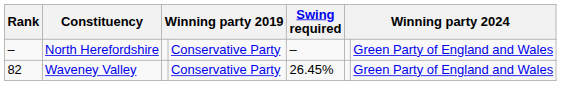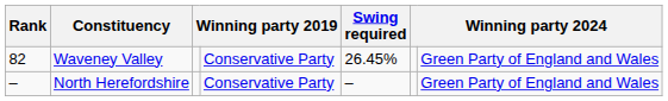rows swapped: Waveney Valley <-> North Herefordshire
